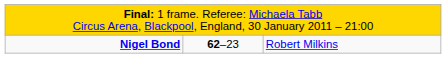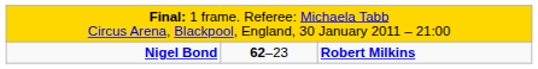Nigel Bond | column 3: normal -> bold
